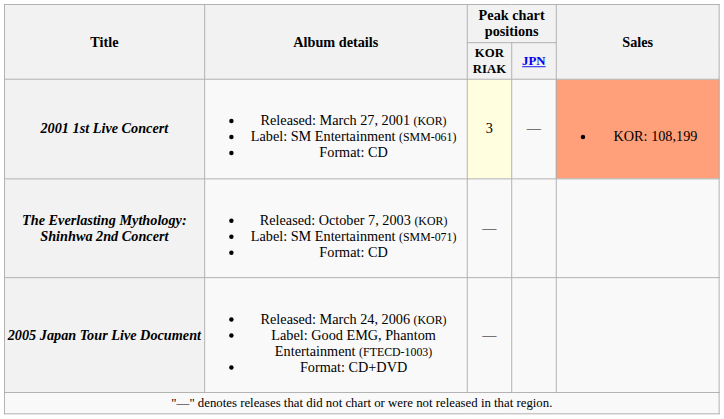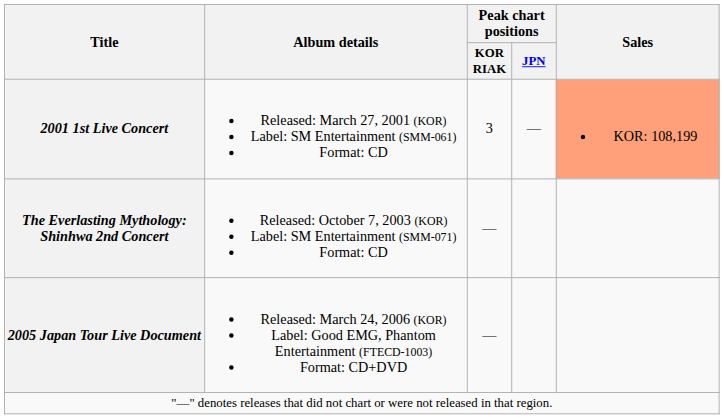2001 1st Live Concert | Peak chart positions / KOR RIAK: lightyellow background -> no background
